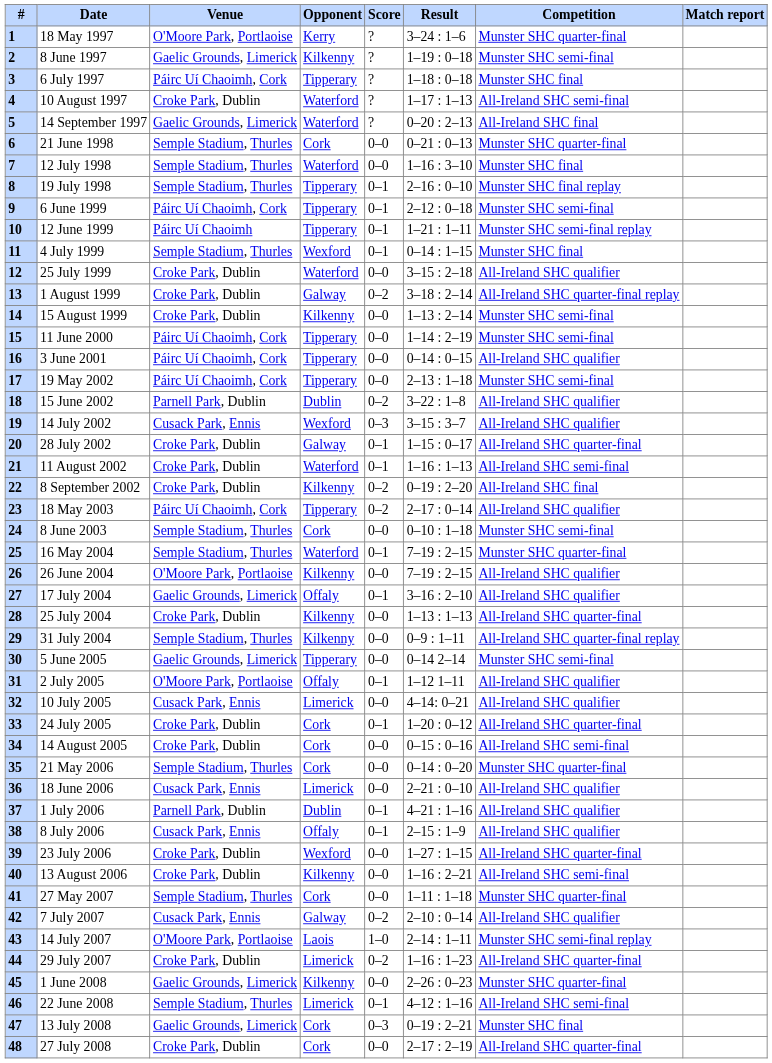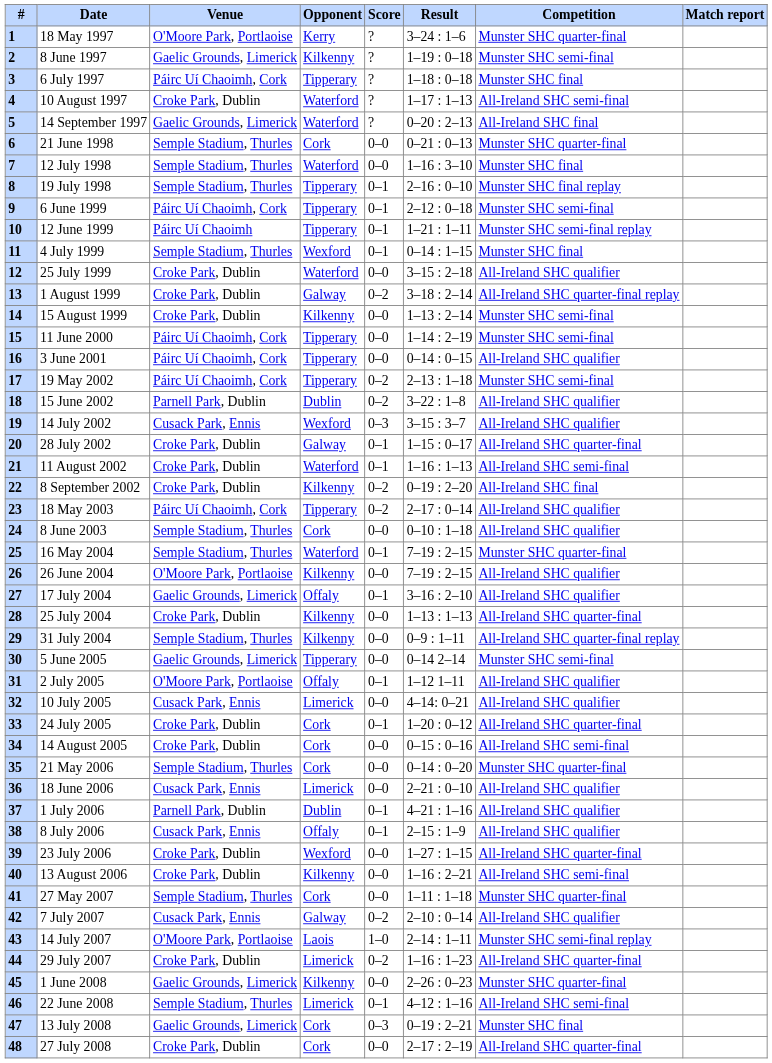19 May 2002 | Score: 0–0 -> 0–2
8 June 2003 | Competition: Munster SHC semi-final -> All-Ireland SHC qualifier
